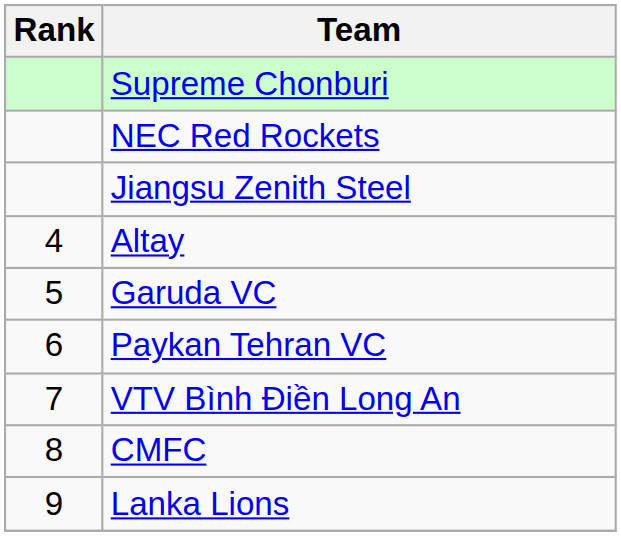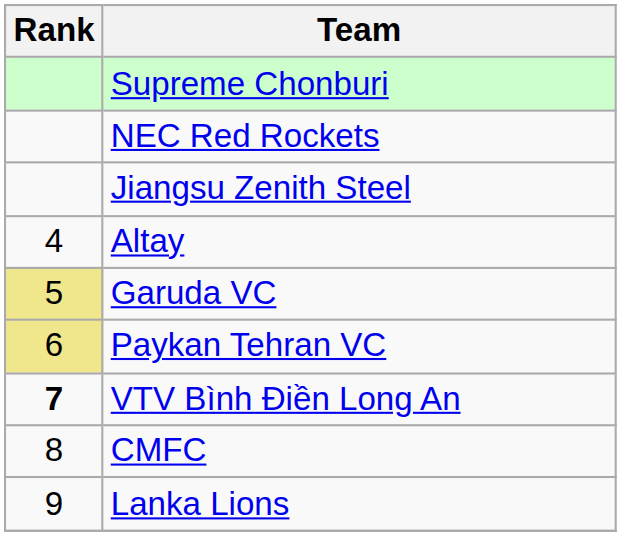Garuda VC | Rank: no background -> khaki background
Paykan Tehran VC | Rank: no background -> khaki background
VTV Bình Điền Long An | Rank: normal -> bold
